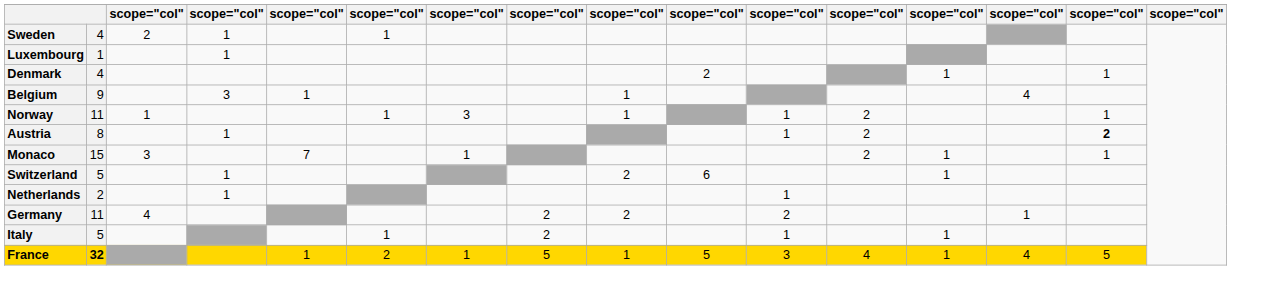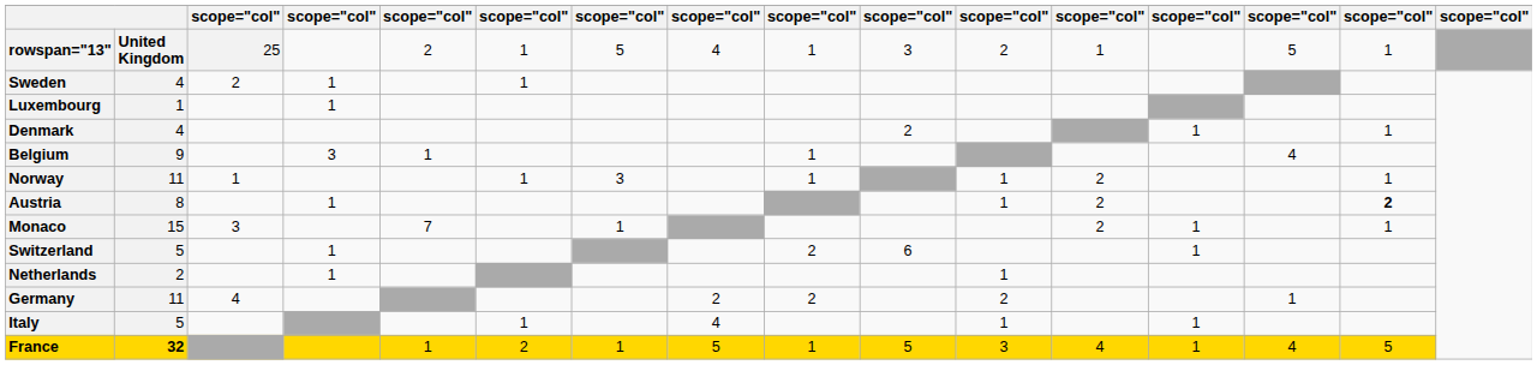+ row: rowspan="13" | United Kingdom | 25 | 2 | 1 | 5 | 4 | 1 | 3 | 2 | 1 | 5 | 1
Italy | column 8: 2 -> 4
